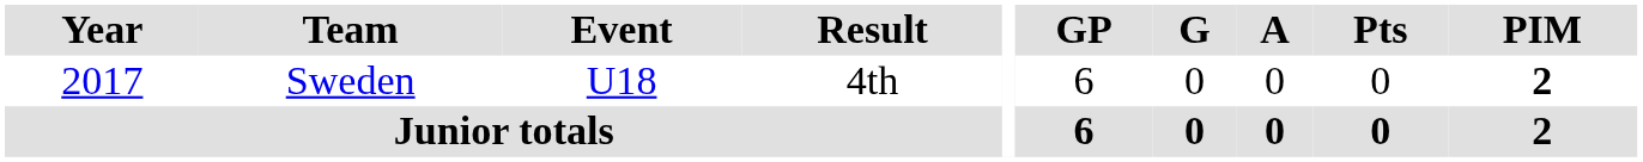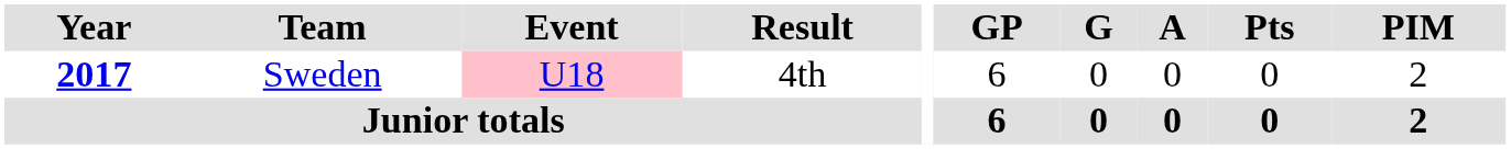Sweden | Year: normal -> bold
Sweden | Event: no background -> pink background
Sweden | PIM: bold -> normal
